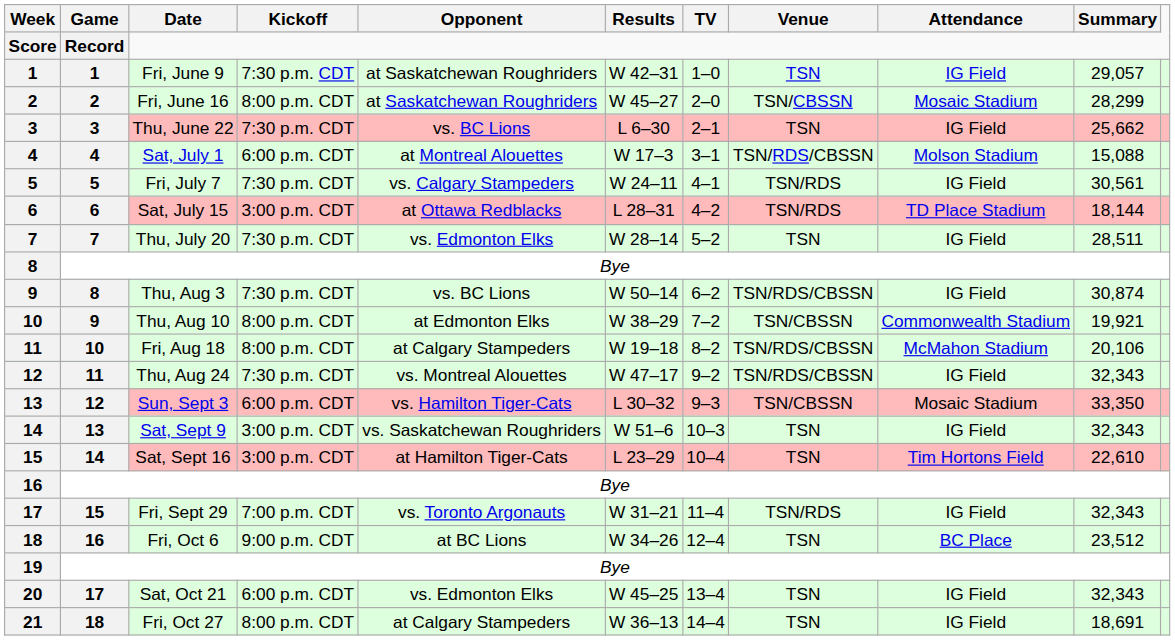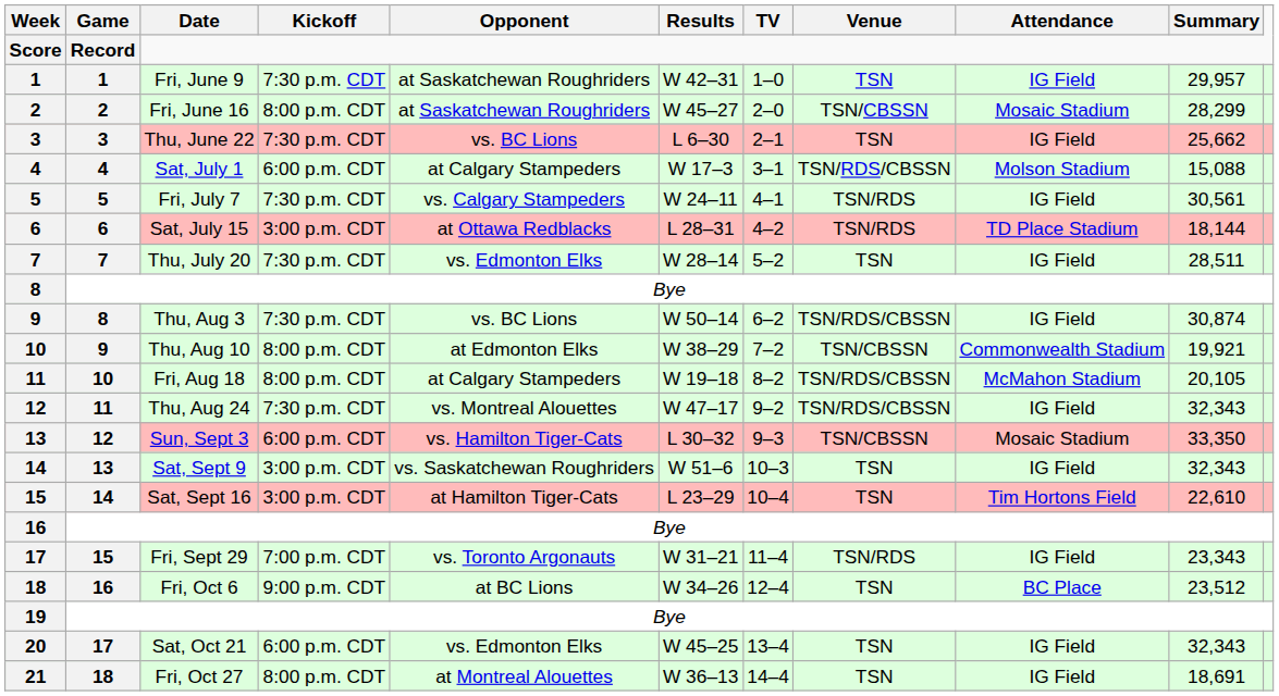Fri, June 9 | Summary: 29,057 -> 29,957
Sat, July 1 | Opponent: at Montreal Alouettes -> at Calgary Stampeders
Fri, Aug 18 | Summary: 20,106 -> 20,105
Fri, Sept 29 | Summary: 32,343 -> 23,343
Fri, Oct 27 | Opponent: at Calgary Stampeders -> at Montreal Alouettes
